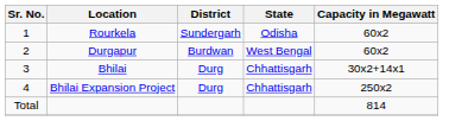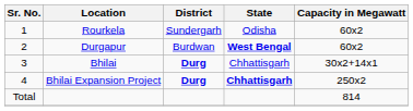Durgapur | State: normal -> bold
Bhilai | District: normal -> bold
Bhilai Expansion Project | District: normal -> bold
Bhilai Expansion Project | State: normal -> bold
